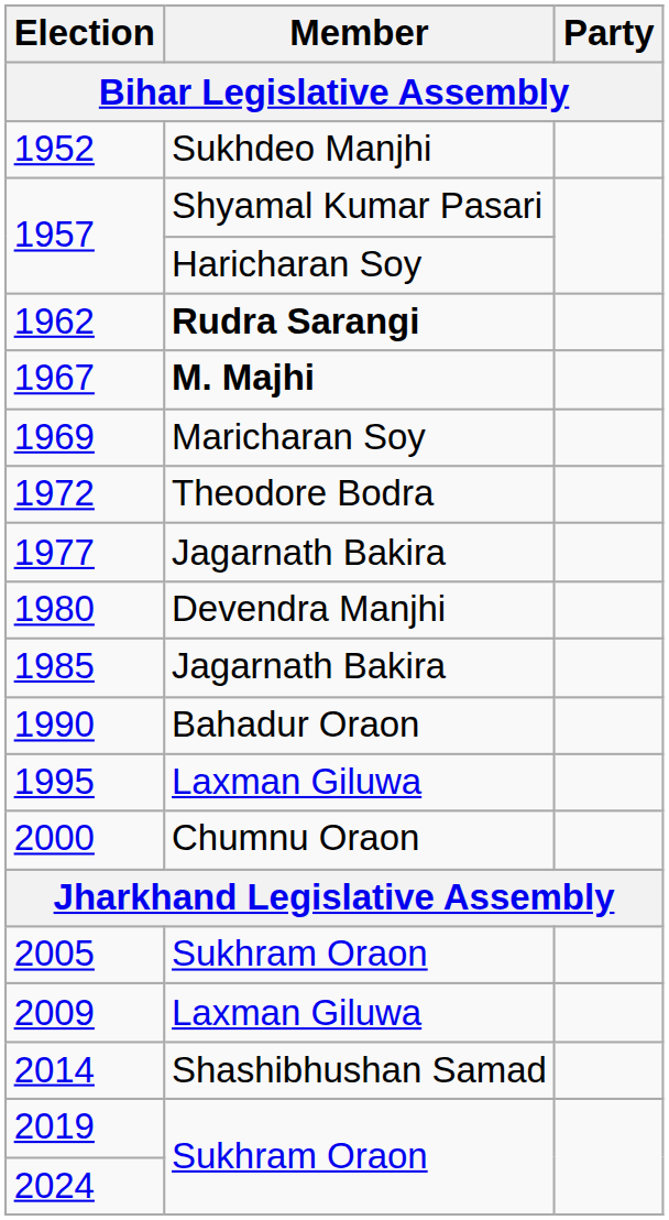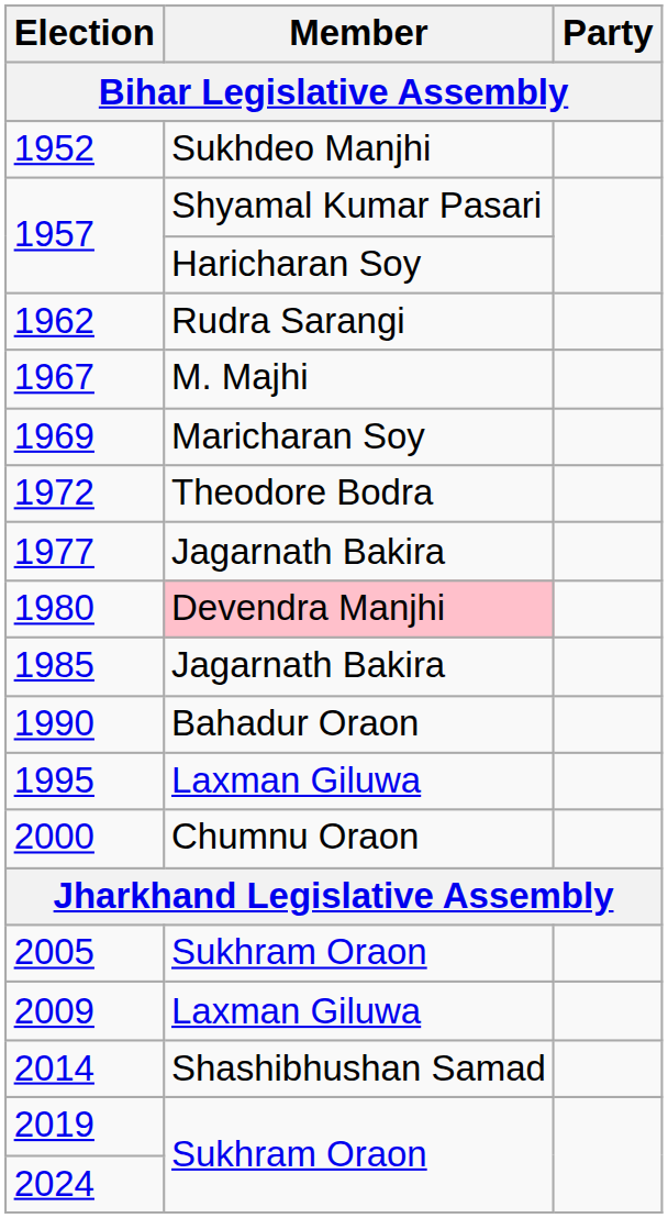1962 | Member: bold -> normal
1967 | Member: bold -> normal
1980 | Member: no background -> pink background
